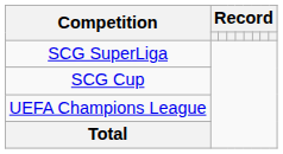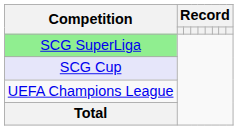SCG SuperLiga | Competition: no background -> lightgreen background
SCG Cup | Competition: no background -> lavender background
